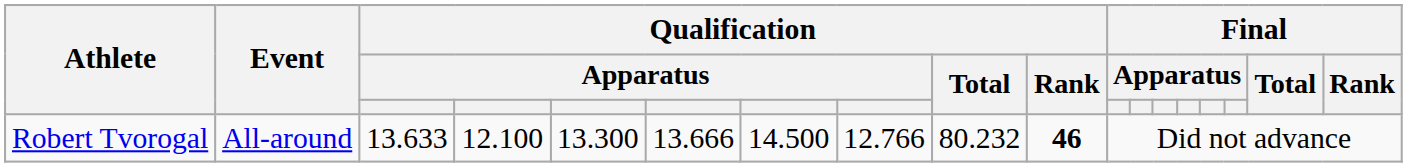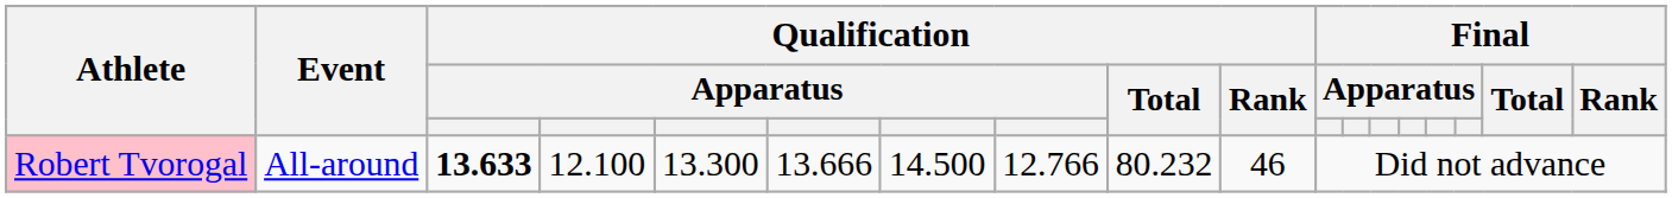row 4 | Athlete: no background -> pink background
row 4 | column 3: normal -> bold
row 4 | Qualification / Rank: bold -> normal
